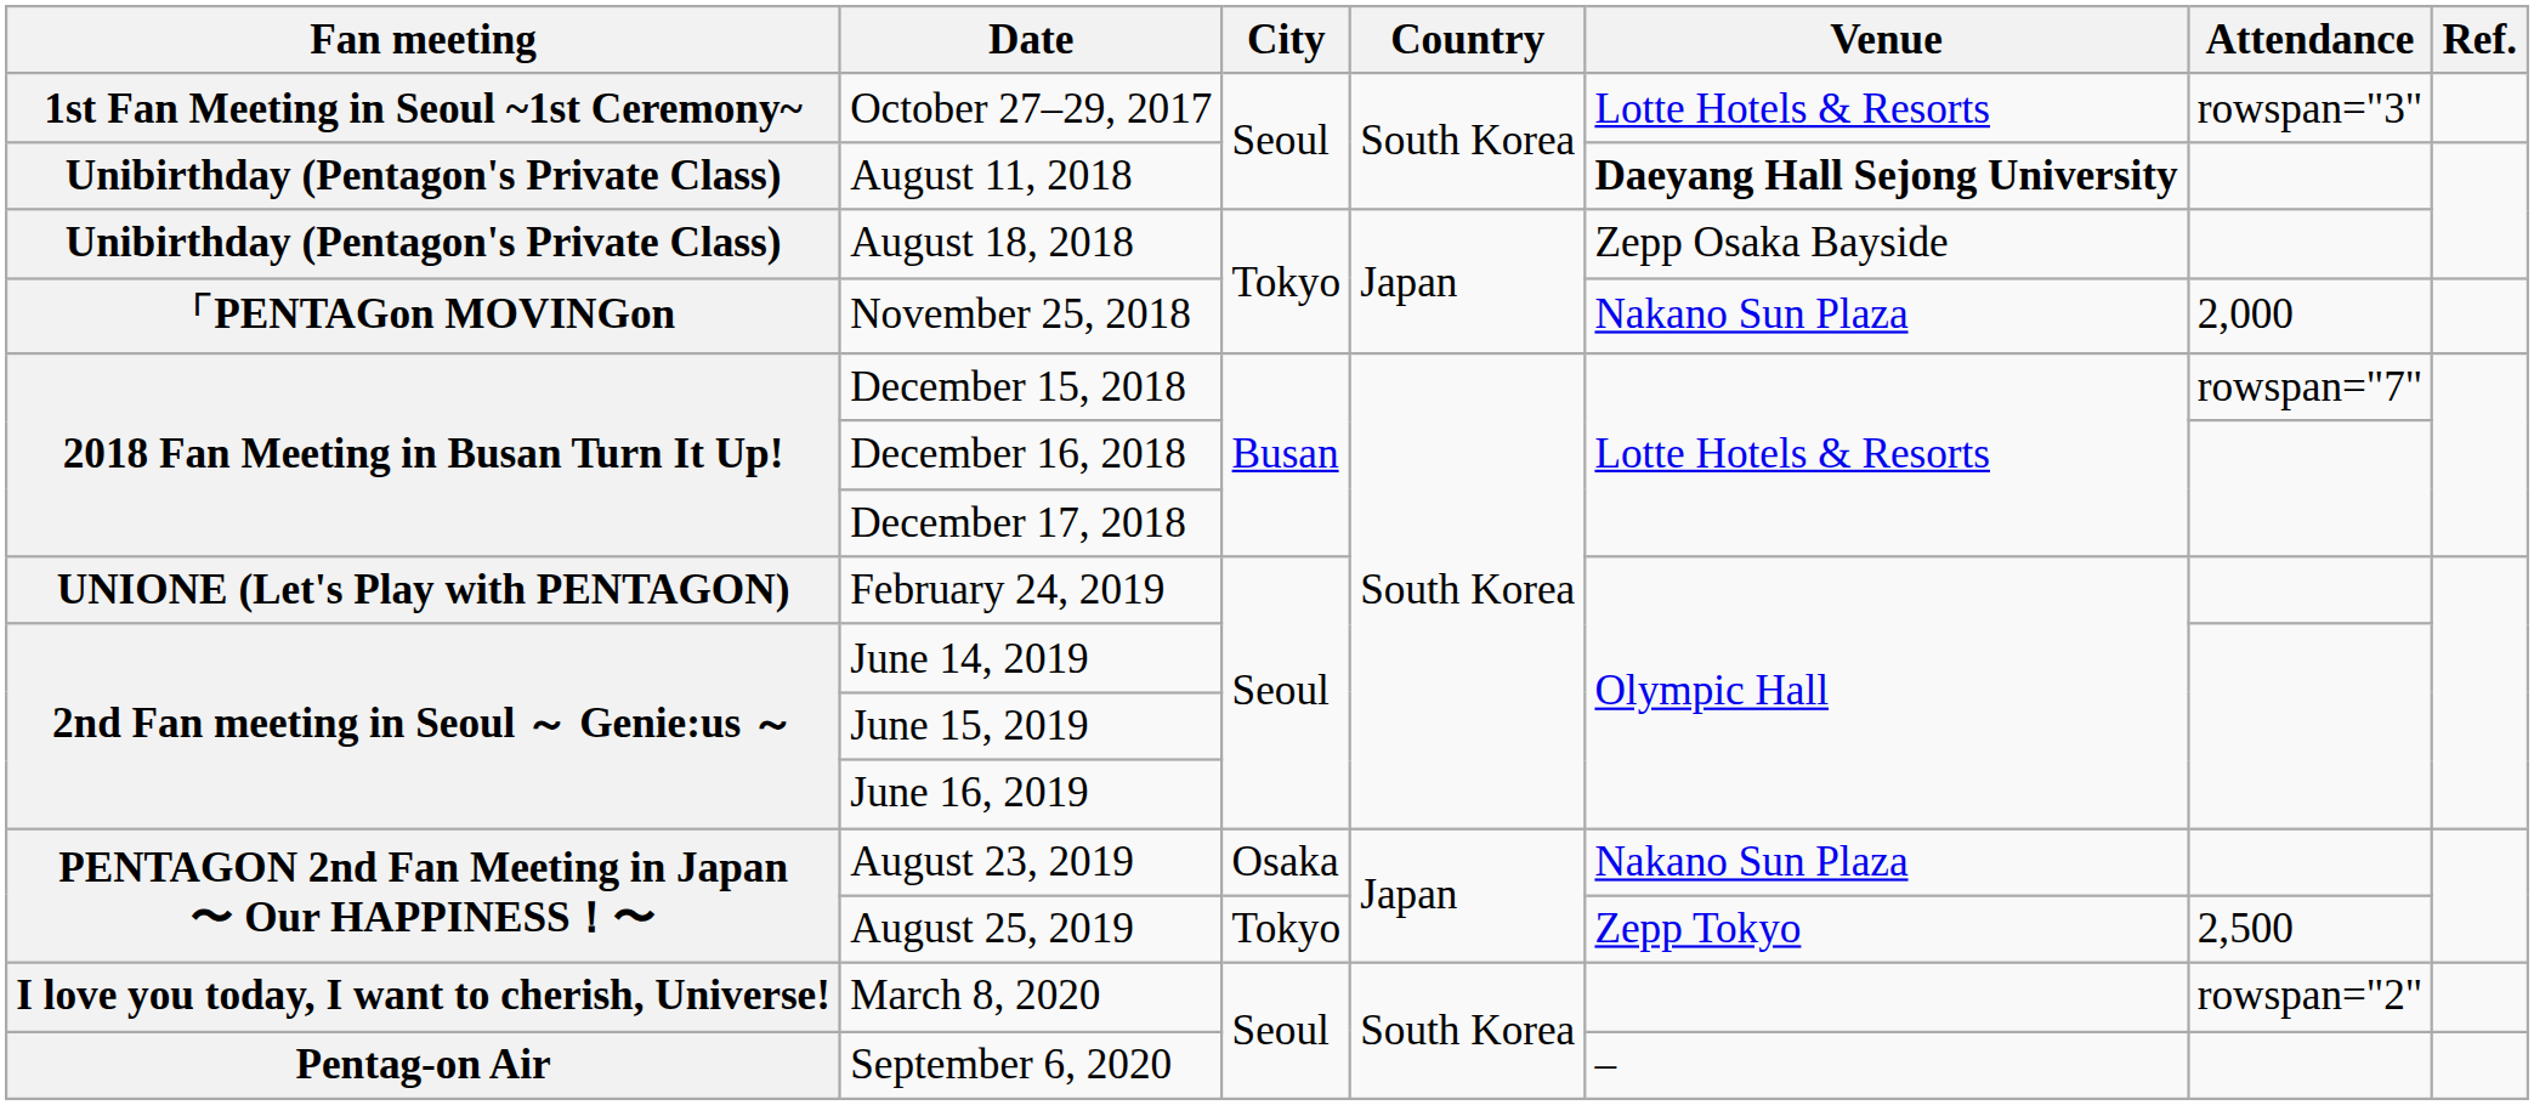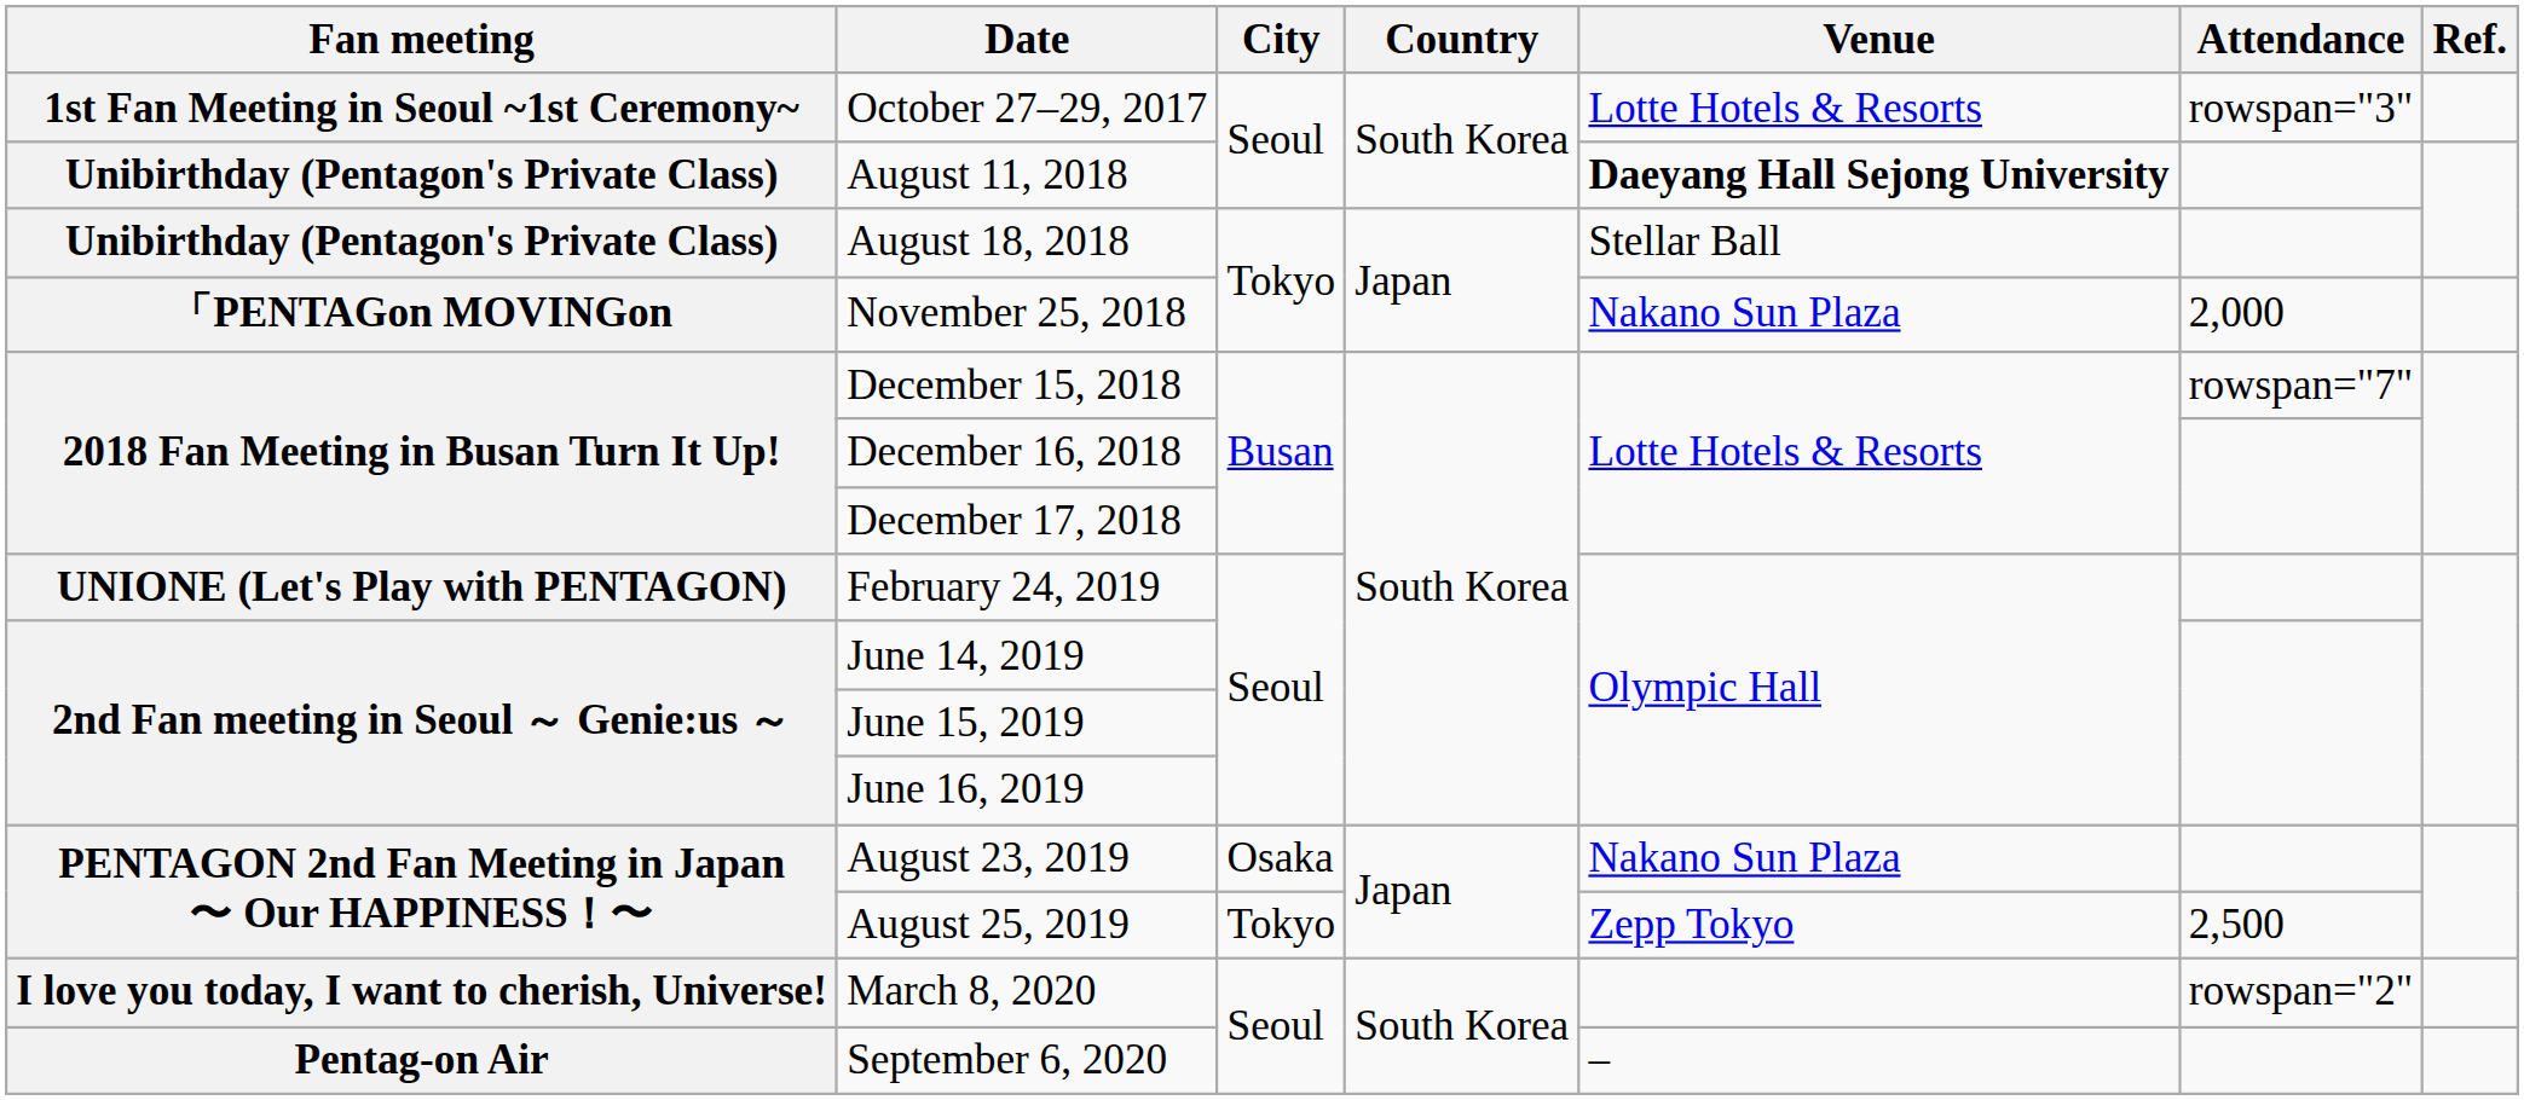August 18, 2018 | Venue: Zepp Osaka Bayside -> Stellar Ball
